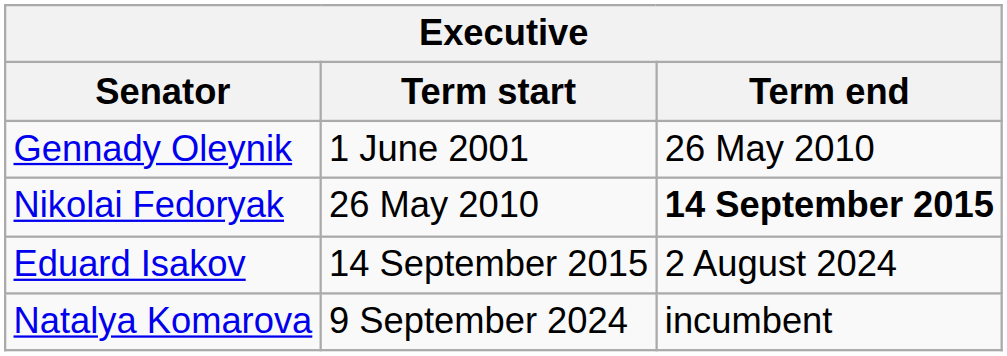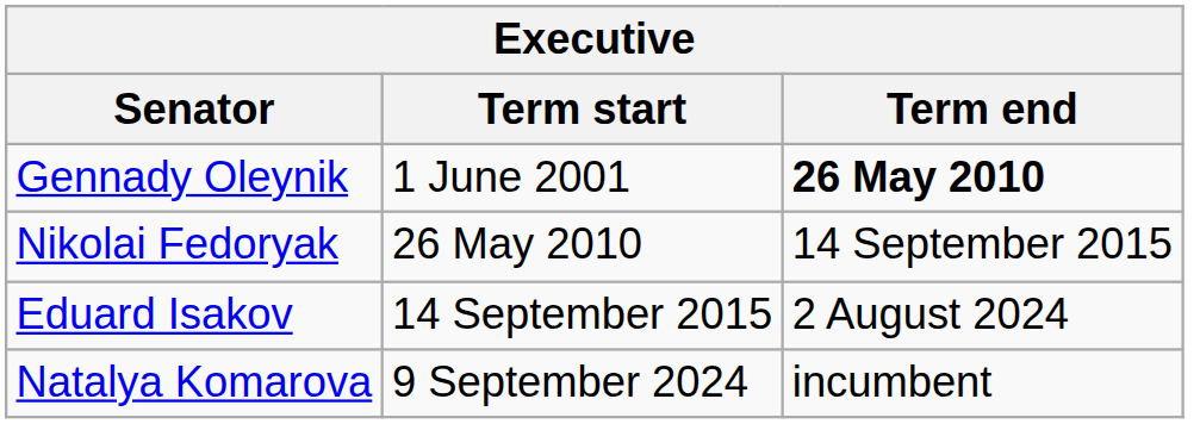Gennady Oleynik | Term end: normal -> bold
Nikolai Fedoryak | Term end: bold -> normal
